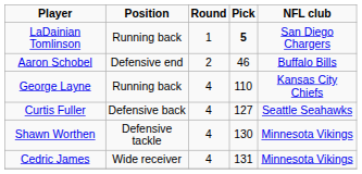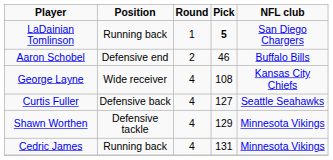George Layne | Position: Running back -> Wide receiver
George Layne | Pick: 110 -> 108
Shawn Worthen | Pick: 130 -> 129
Cedric James | Position: Wide receiver -> Running back
